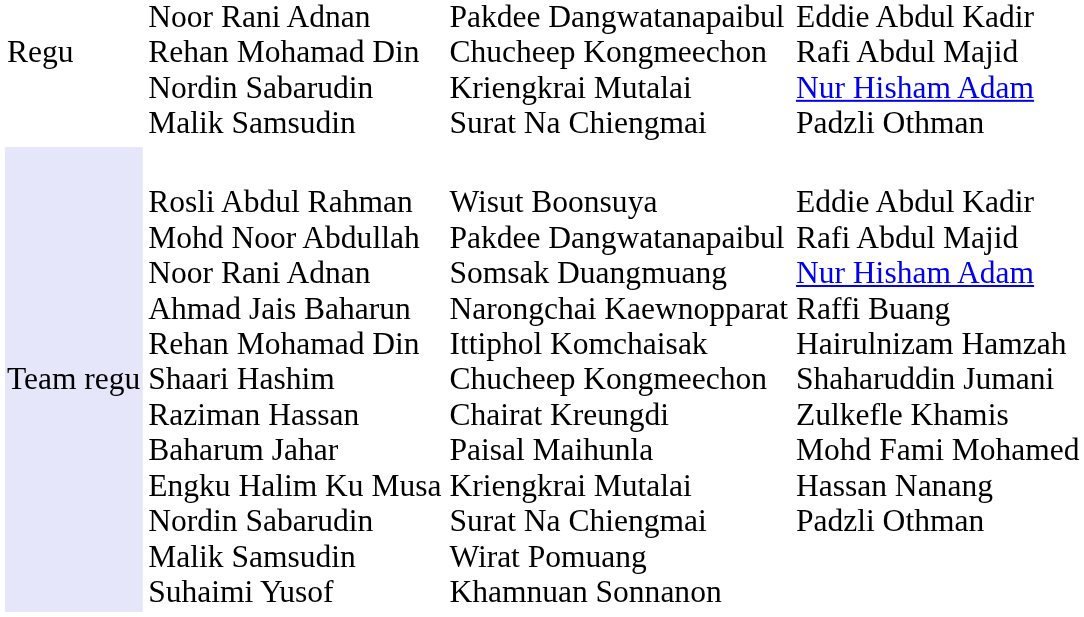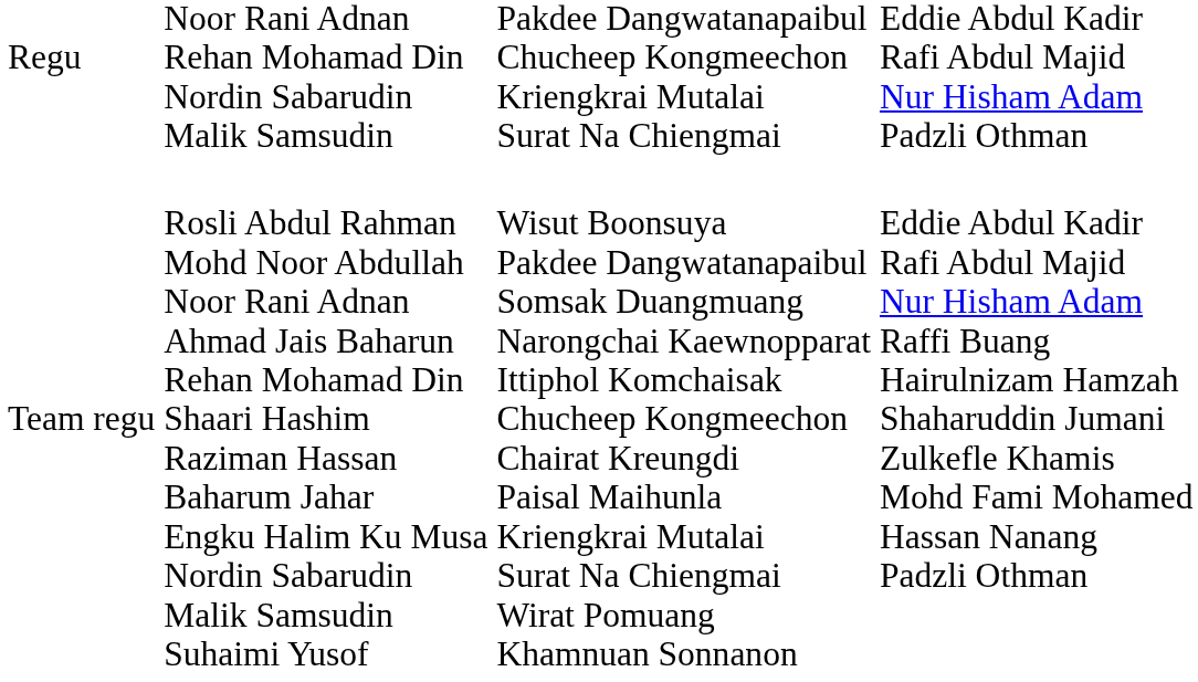Team regu | column 1: lavender background -> no background
